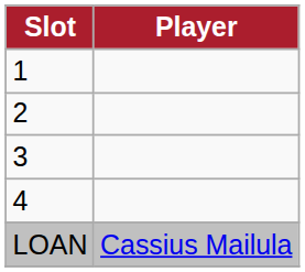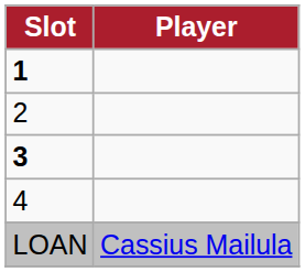1 | Slot: normal -> bold
3 | Slot: normal -> bold
